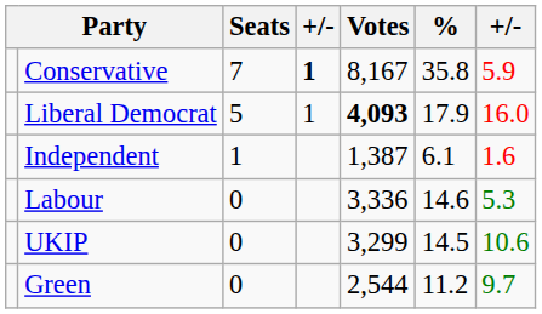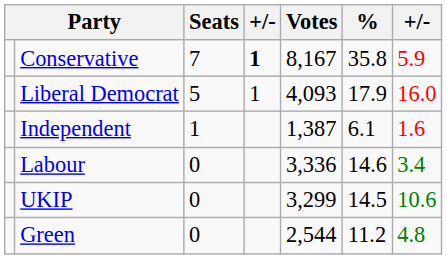Liberal Democrat | Votes: bold -> normal
Labour | column 7: 5.3 -> 3.4
Green | column 7: 9.7 -> 4.8
